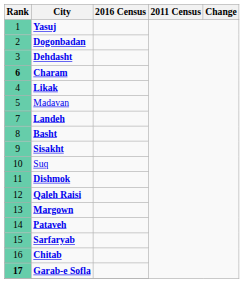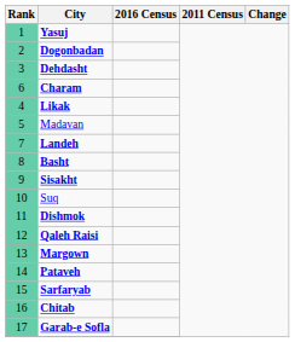Charam | Rank: bold -> normal
Garab-e Sofla | Rank: bold -> normal
